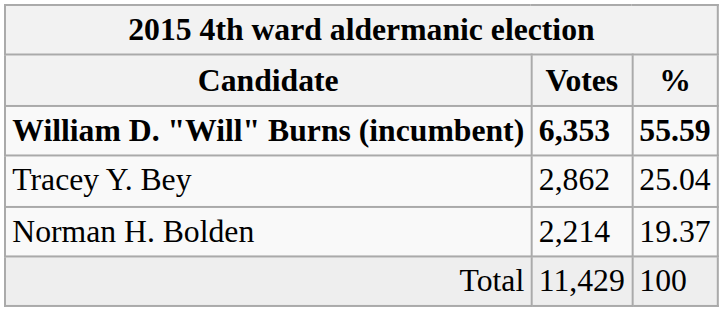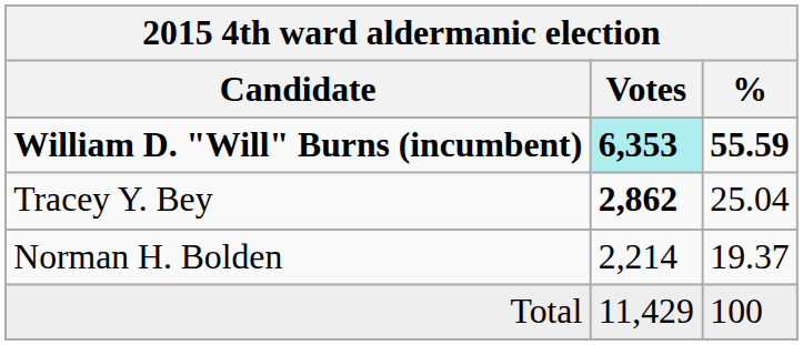William D. "Will" Burns (incumbent) | Votes: no background -> paleturquoise background
Tracey Y. Bey | Votes: normal -> bold
